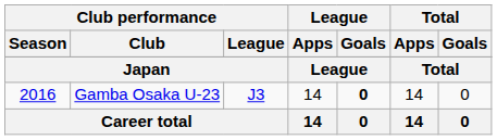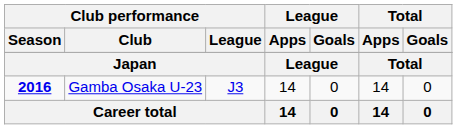Gamba Osaka U-23 | Club performance / Season: normal -> bold
Gamba Osaka U-23 | League / Goals: bold -> normal
